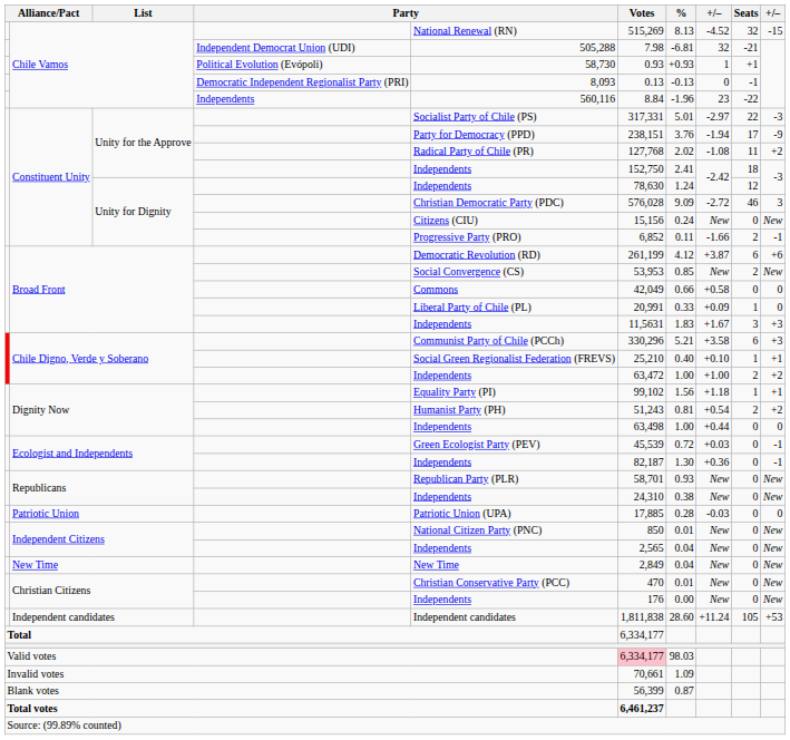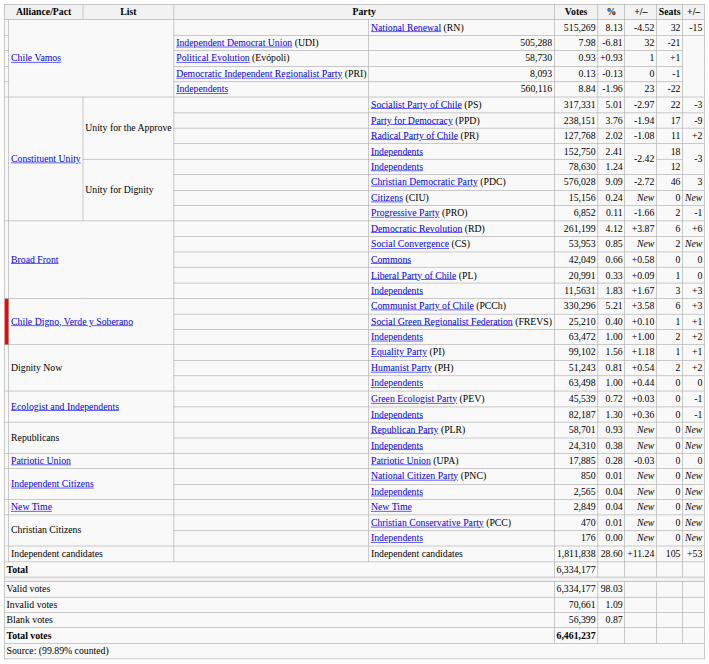Valid votes | Votes: pink background -> no background
